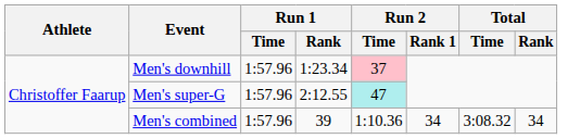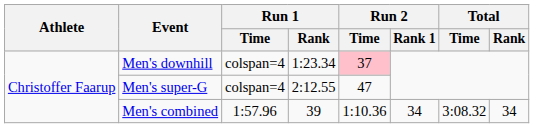Men's downhill | Run 1 / Time: 1:57.96 -> colspan=4
Men's super-G | Run 1 / Time: 1:57.96 -> colspan=4
Men's super-G | Run 2 / Time: paleturquoise background -> no background
